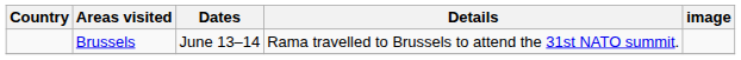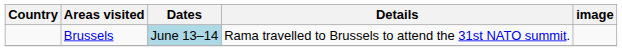Brussels | Dates: no background -> lightblue background
